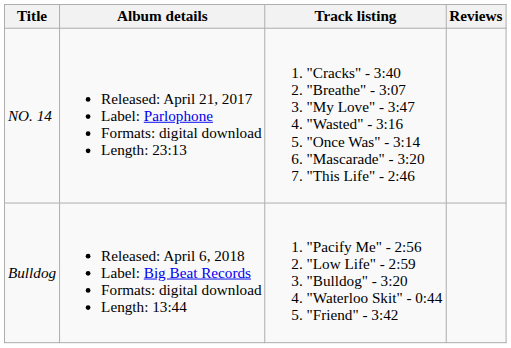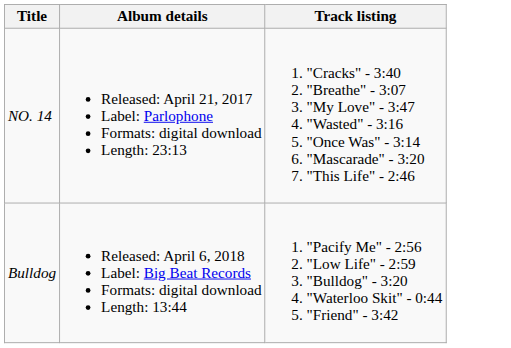- column: Reviews
